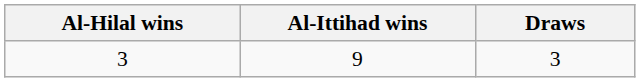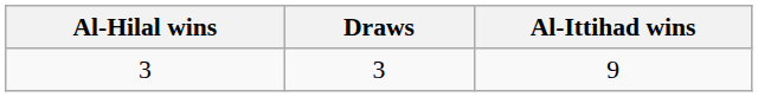columns swapped: Draws <-> Al-Ittihad wins
